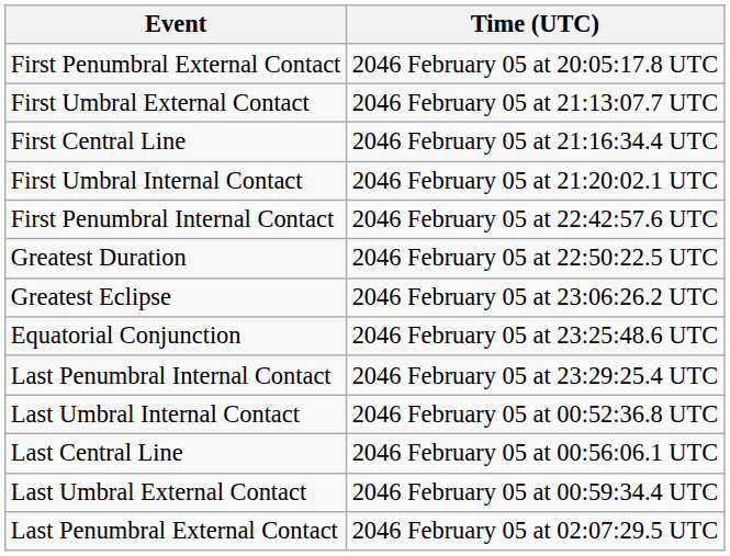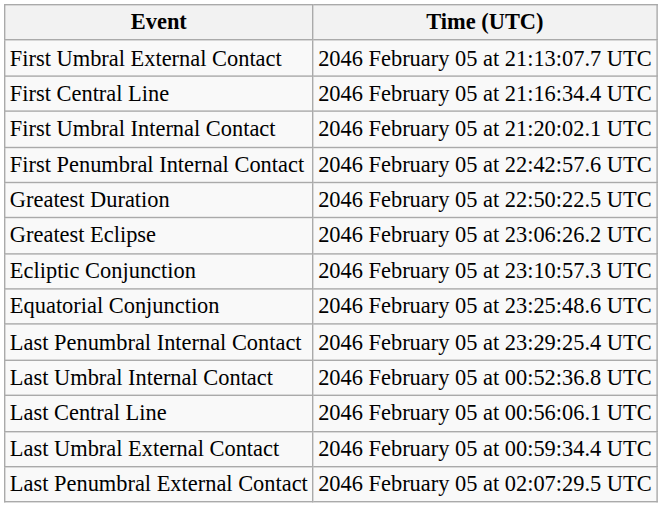- row: First Penumbral External Contact | 2046 February 05 at 20:05:17.8 UTC
+ row: Ecliptic Conjunction | 2046 February 05 at 23:10:57.3 UTC
